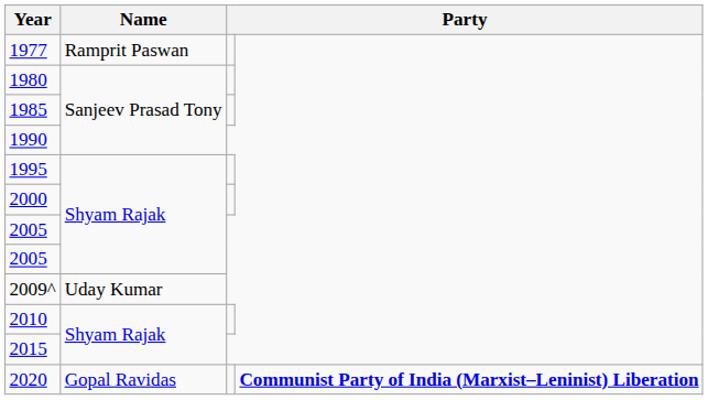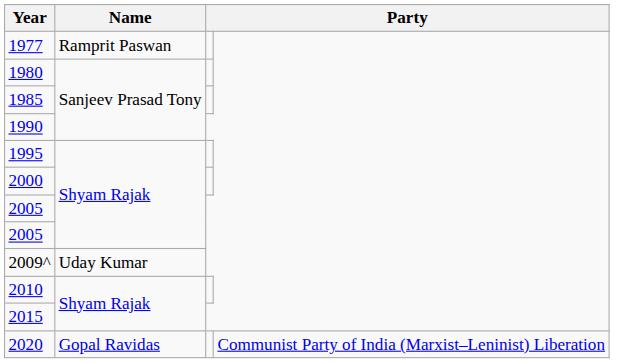2020 | column 4: bold -> normal
